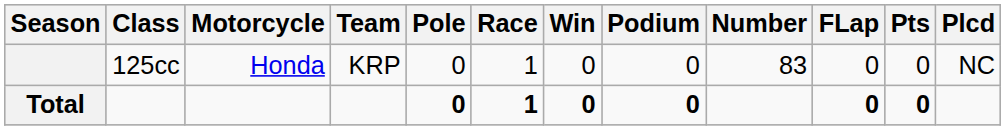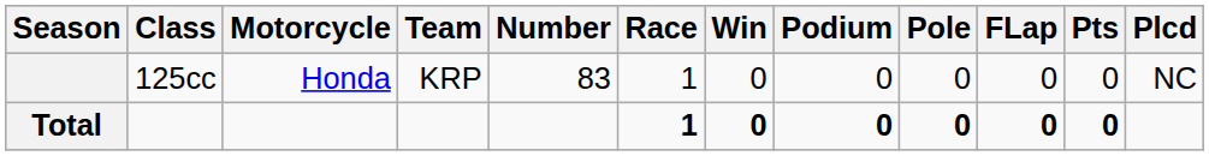columns swapped: Number <-> Pole
